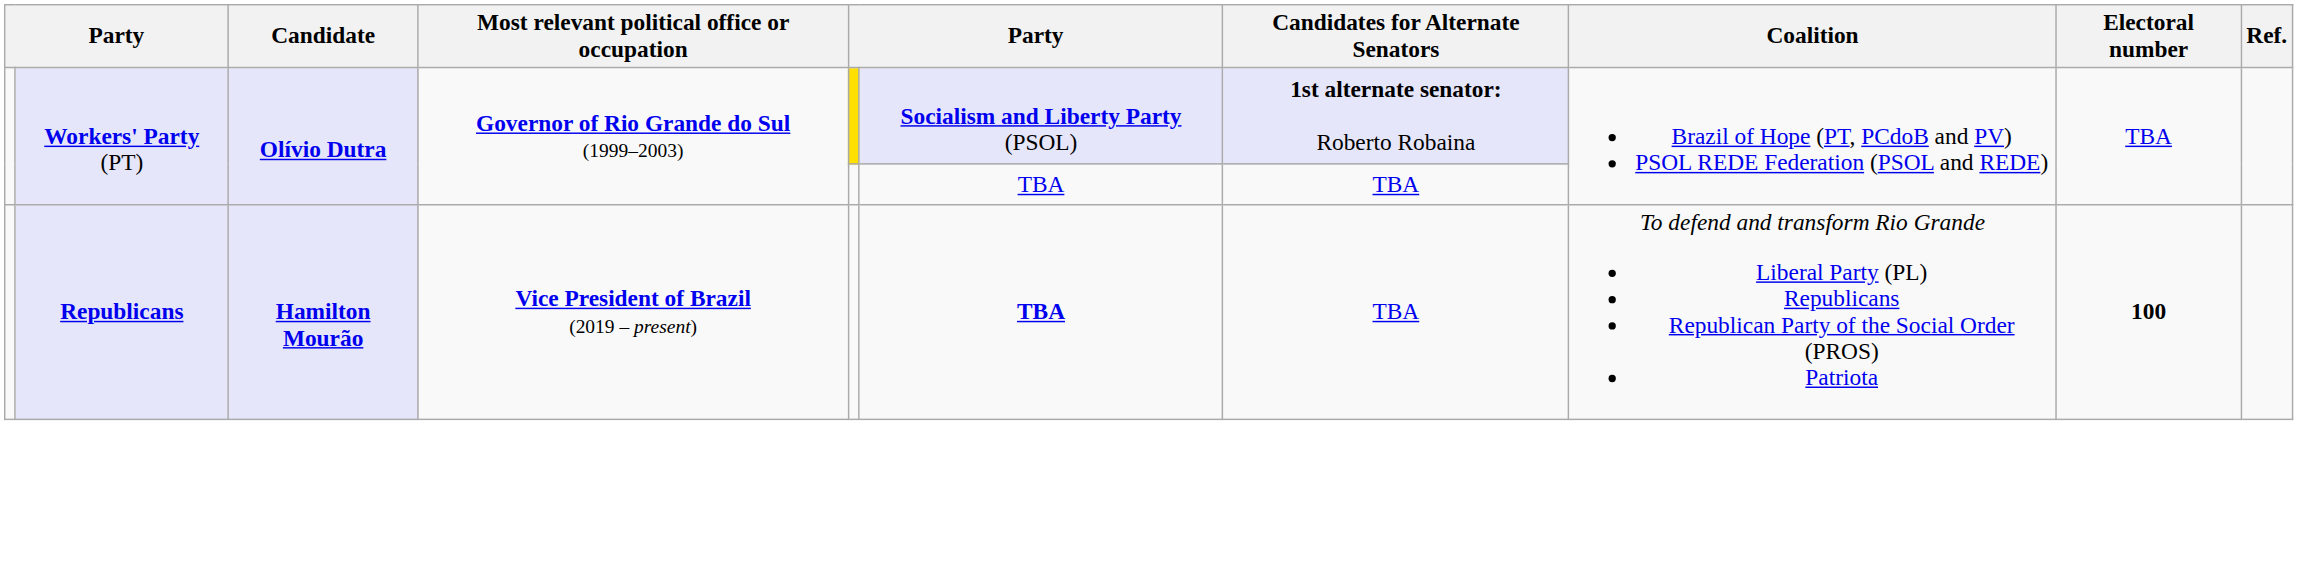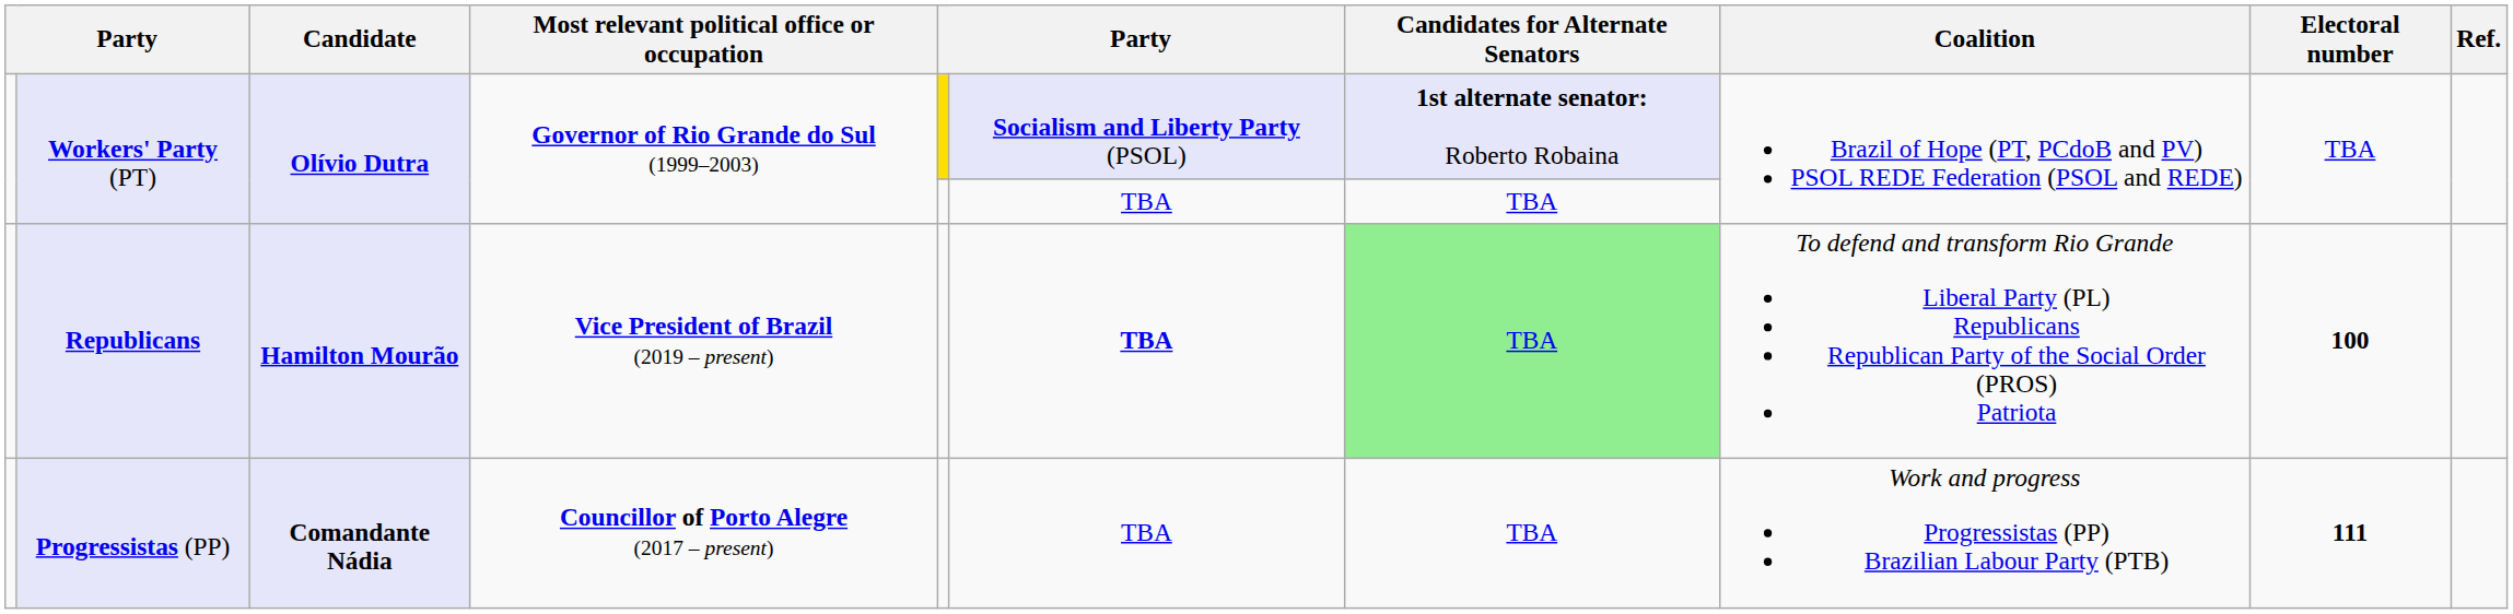Republicans | Candidates for Alternate Senators: no background -> lightgreen background
+ row: Progressistas (PP) | Comandante Nádia | Councillor of Porto Alegre (2017 – present) | TBA | TBA | Work and progress Progressistas (PP) Brazilian Labour Party (PTB) | 111
